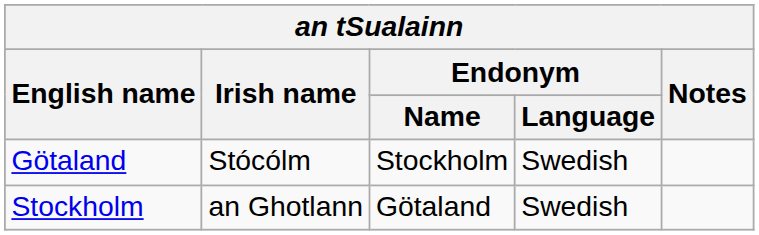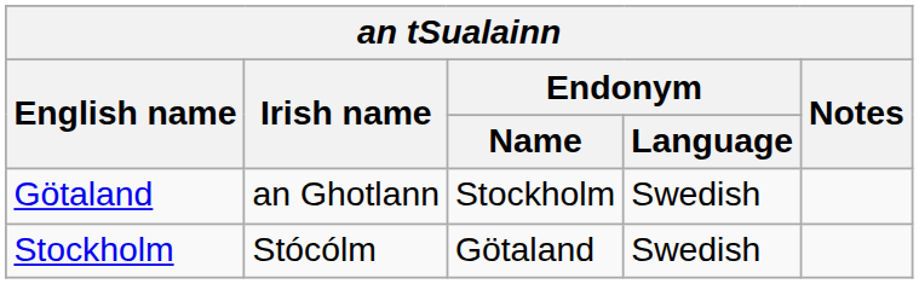row 4 | Irish name: Stócólm -> an Ghotlann
row 5 | Irish name: an Ghotlann -> Stócólm
